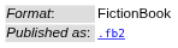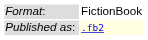Published as: | column 2: no background -> lightyellow background
